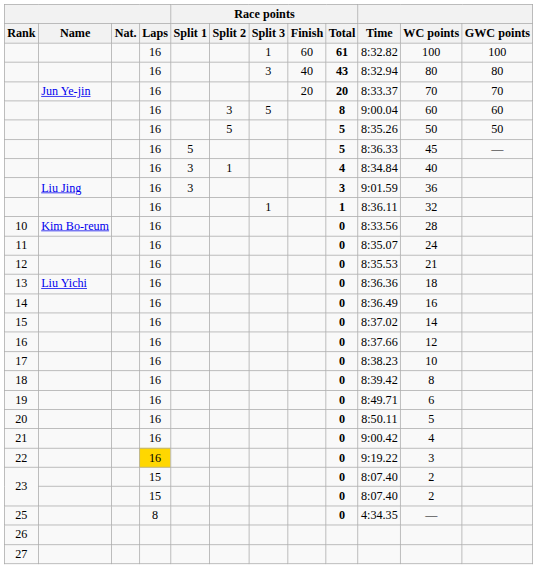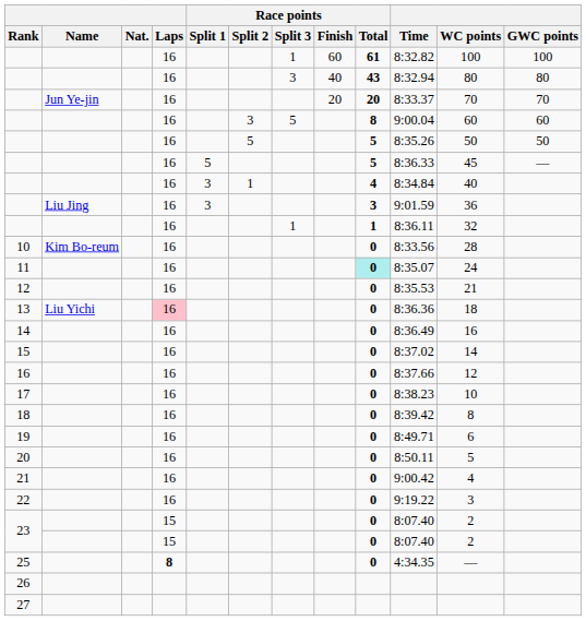11 | Race points / Total: no background -> paleturquoise background
13 | Laps: no background -> pink background
22 | Laps: gold background -> no background
25 | Laps: normal -> bold
